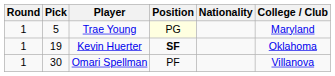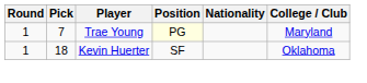Trae Young | Pick: 5 -> 7
Kevin Huerter | Pick: 19 -> 18
Kevin Huerter | Position: bold -> normal
- row: 1 | 30 | Omari Spellman | PF | Villanova
